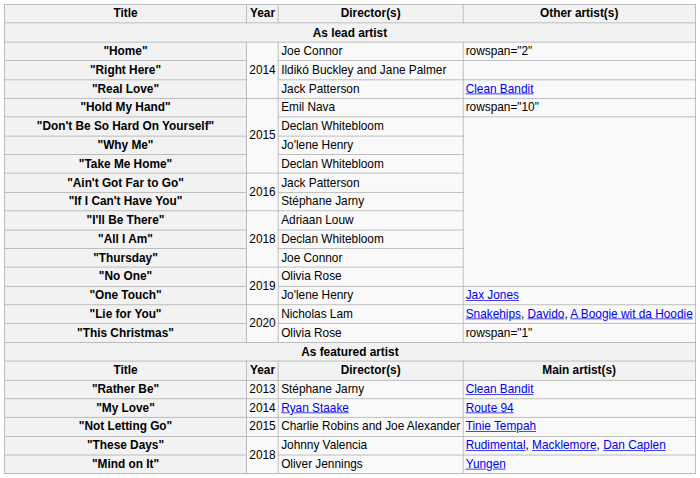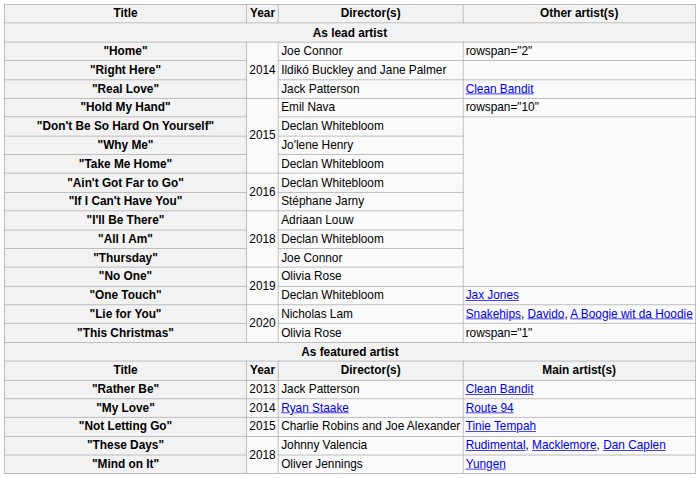"Ain't Got Far to Go" | Director(s): Jack Patterson -> Declan Whitebloom
"One Touch" | Director(s): Jo'lene Henry -> Declan Whitebloom
"Rather Be" | Director(s): Stéphane Jarny -> Jack Patterson
